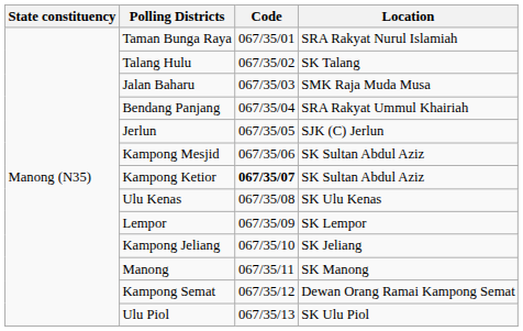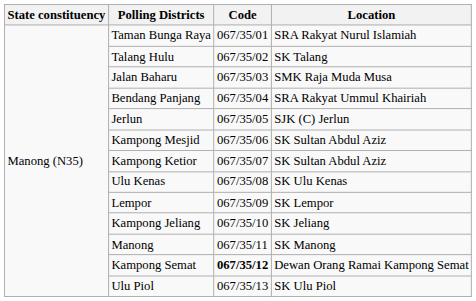Kampong Ketior | Code: bold -> normal
Kampong Semat | Code: normal -> bold
